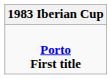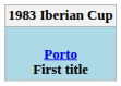row 2 | column 1: no background -> lightblue background
